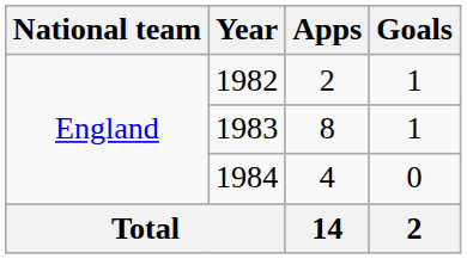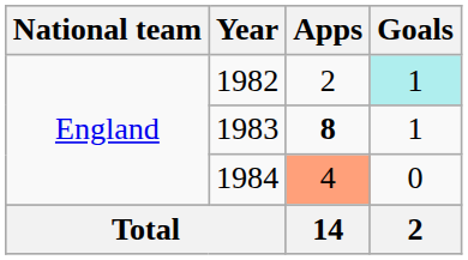1982 | Goals: no background -> paleturquoise background
1983 | Apps: normal -> bold
1984 | Apps: no background -> lightsalmon background
